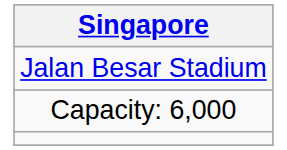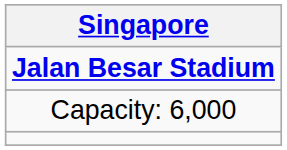Jalan Besar Stadium | column 1: normal -> bold
